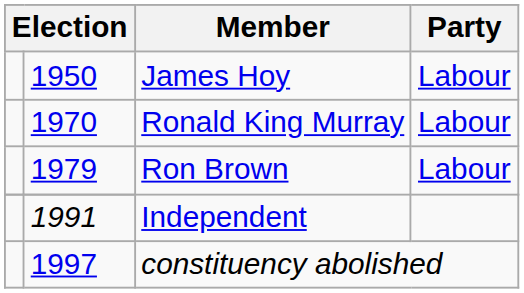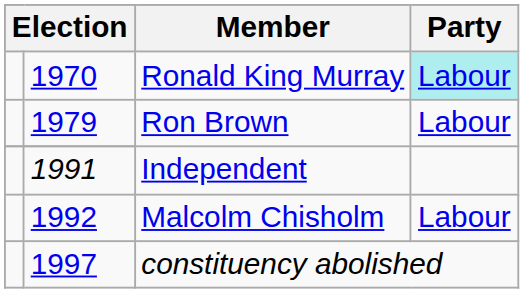- row: 1950 | James Hoy | Labour
Ronald King Murray | Party: no background -> paleturquoise background
+ row: 1992 | Malcolm Chisholm | Labour
